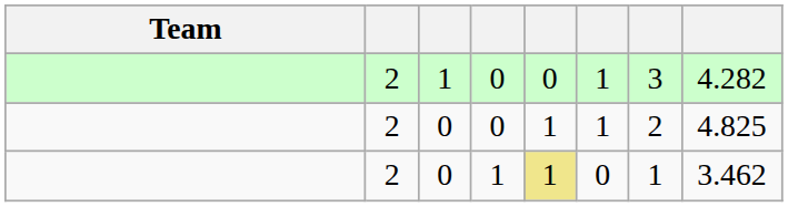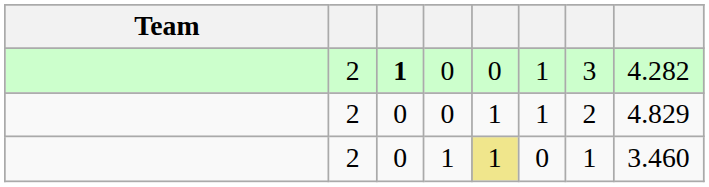row 2 | column 3: normal -> bold
row 3 | column 8: 4.825 -> 4.829
row 4 | column 8: 3.462 -> 3.460
